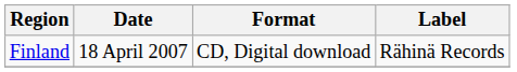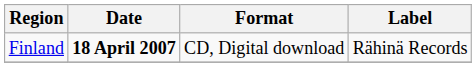Finland | Date: normal -> bold
